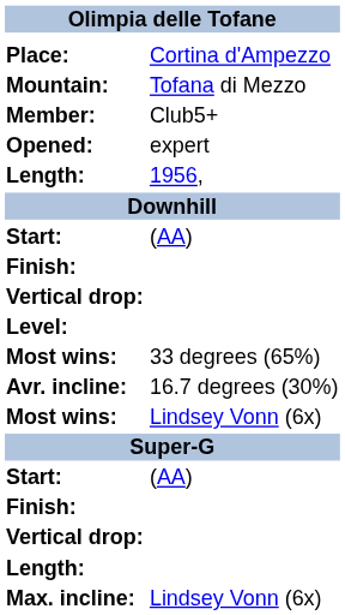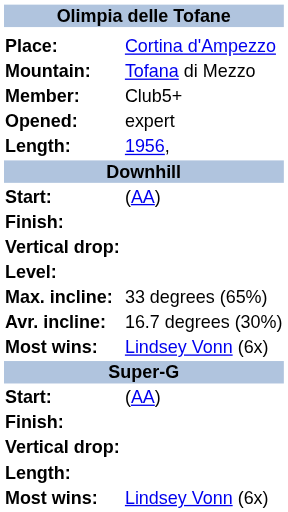row 12 | column 1: Most wins: -> Max. incline:
row 20 | column 1: Max. incline: -> Most wins:
